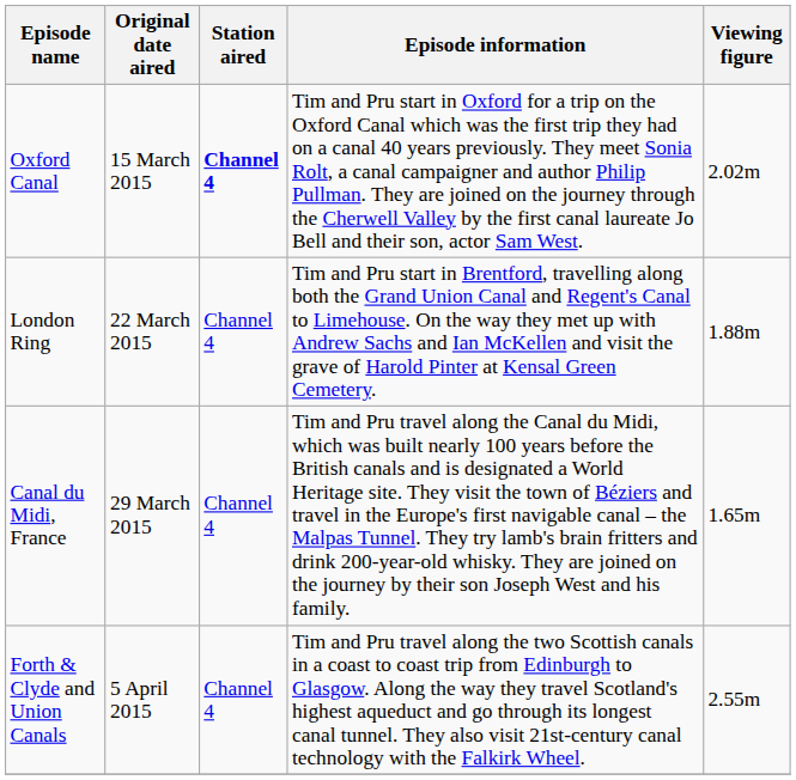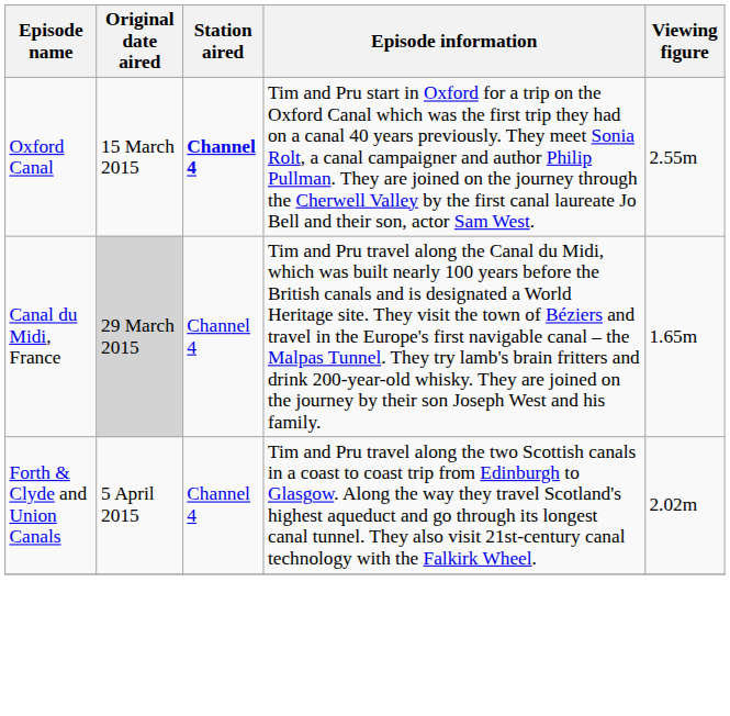Oxford Canal | Viewing figure: 2.02m -> 2.55m
- row: London Ring | 22 March 2015 | Channel 4 | Tim and Pru start in Brentford, travelling along both the Grand Union Canal and Regent's Canal to Limehouse. On the way they met up with Andrew Sachs and Ian McKellen and visit the grave of Harold Pinter at Kensal Green Cemetery. | 1.88m
Canal du Midi, France | Original date aired: no background -> lightgrey background
Forth & Clyde and Union Canals | Viewing figure: 2.55m -> 2.02m
